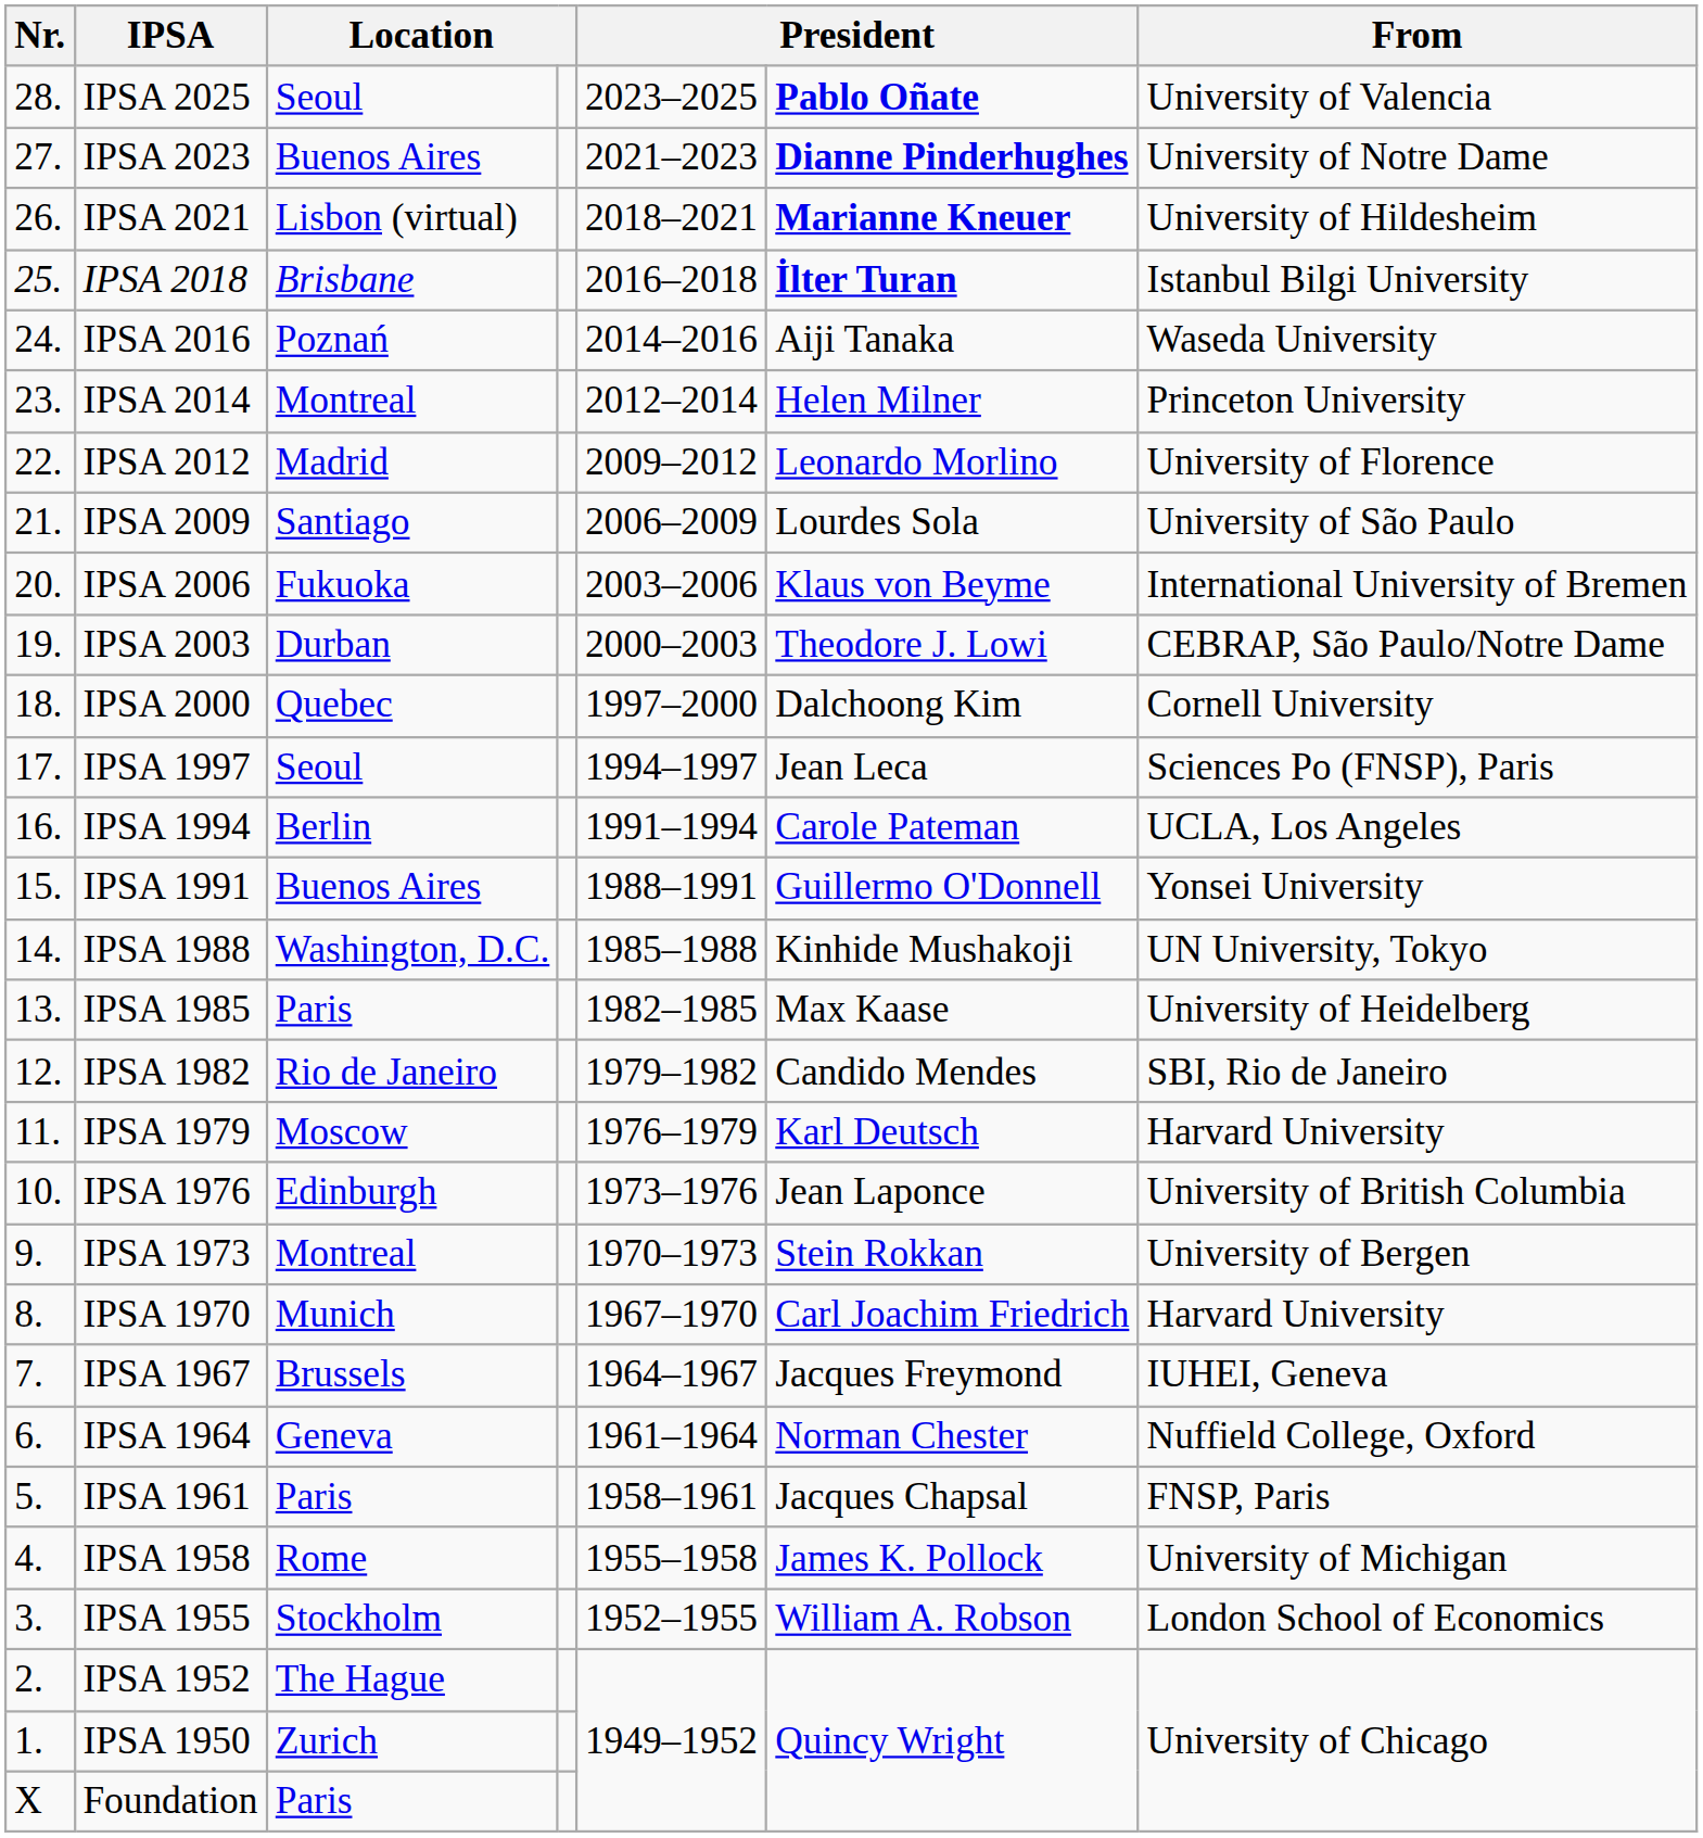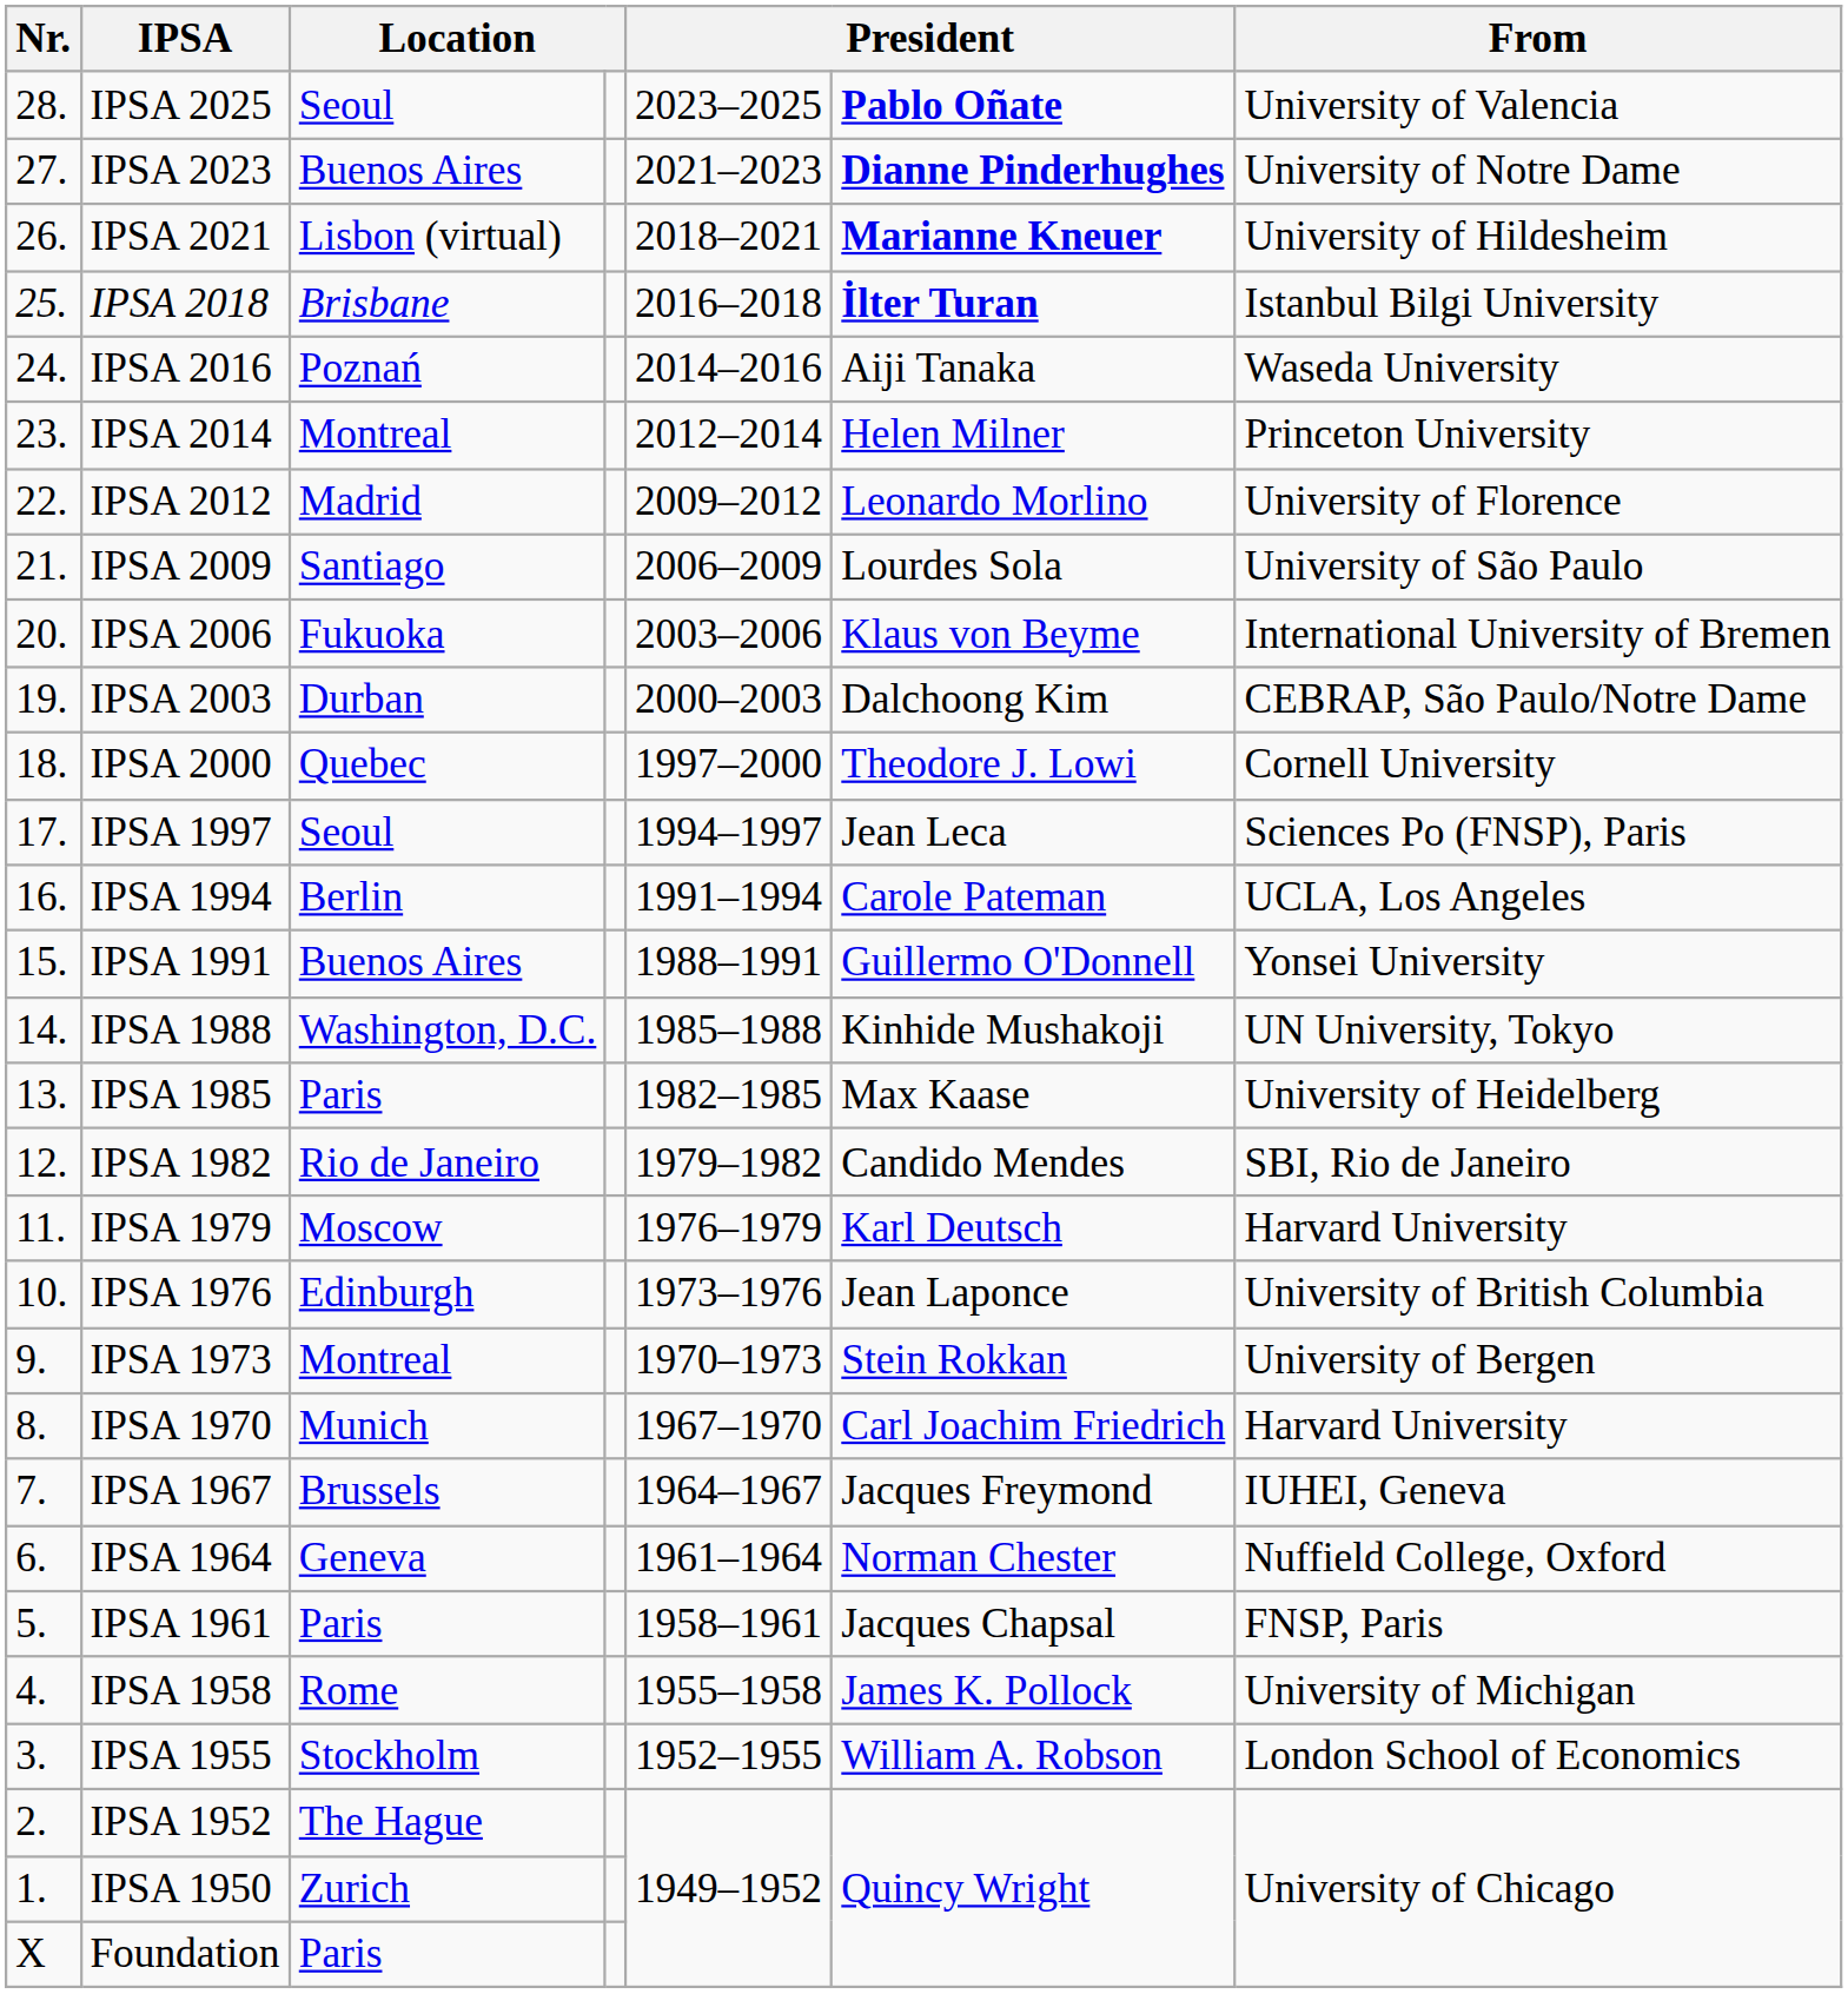IPSA 2003 | column 6: Theodore J. Lowi -> Dalchoong Kim
IPSA 2000 | column 6: Dalchoong Kim -> Theodore J. Lowi
